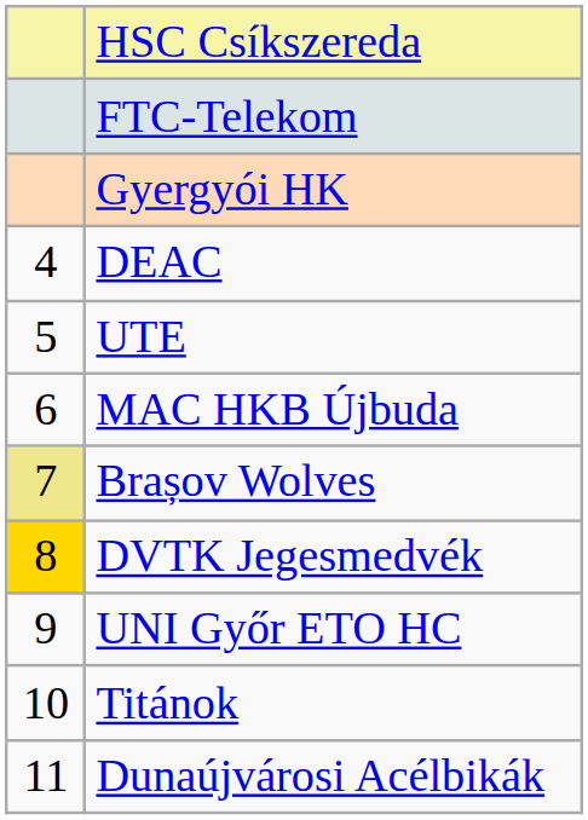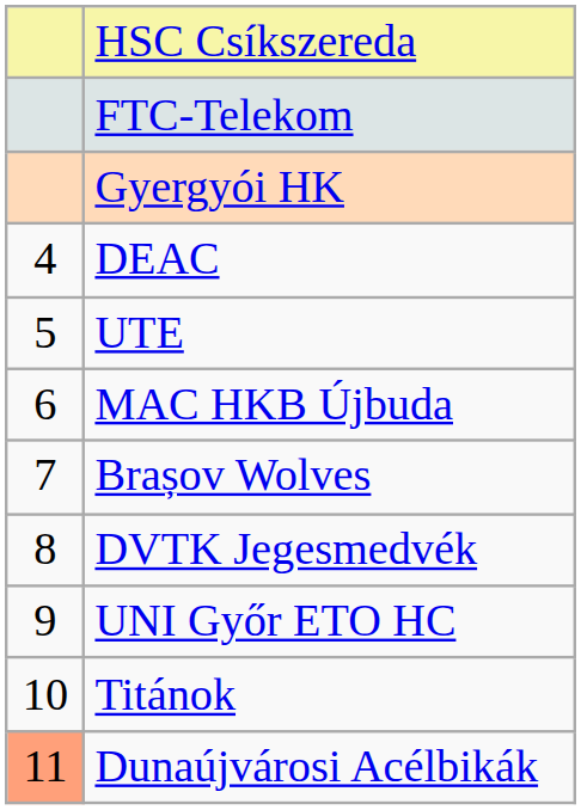Brașov Wolves | column 1: khaki background -> no background
DVTK Jegesmedvék | column 1: gold background -> no background
Dunaújvárosi Acélbikák | column 1: no background -> lightsalmon background
